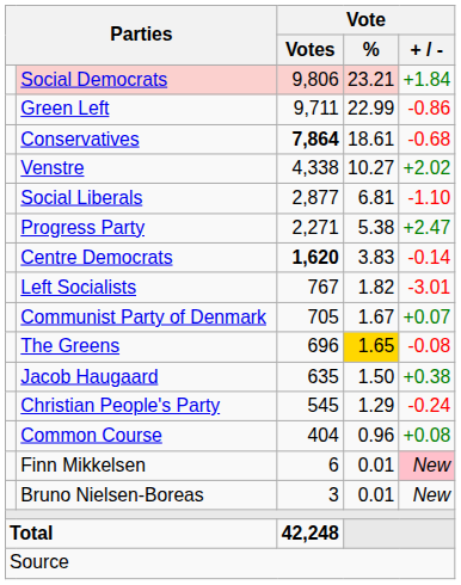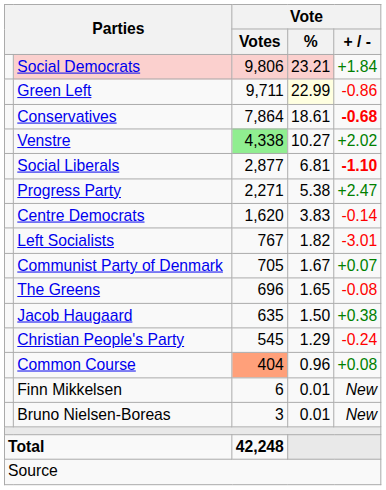Green Left | Vote / %: no background -> lightyellow background
Conservatives | Vote / Votes: bold -> normal
Conservatives | Vote / + / -: normal -> bold
Venstre | Vote / Votes: no background -> lightgreen background
Social Liberals | Vote / + / -: normal -> bold
Centre Democrats | Vote / Votes: bold -> normal
The Greens | Vote / %: gold background -> no background
Common Course | Vote / Votes: no background -> lightsalmon background
Finn Mikkelsen | Vote / + / -: pink background -> no background
